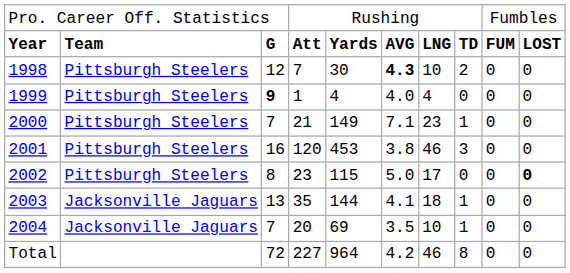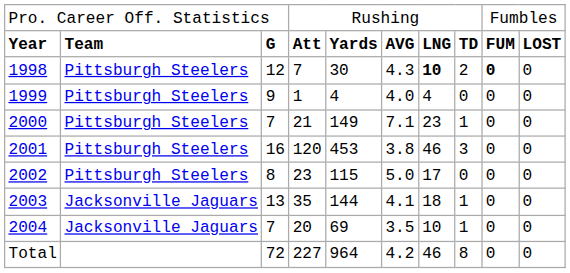1998 | column 6: bold -> normal
1998 | column 7: normal -> bold
1998 | column 9: normal -> bold
1999 | column 3: bold -> normal
2002 | column 10: bold -> normal
